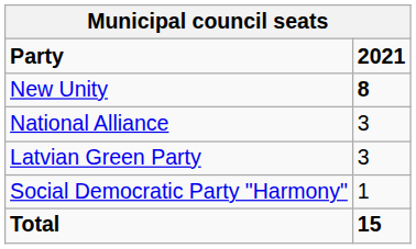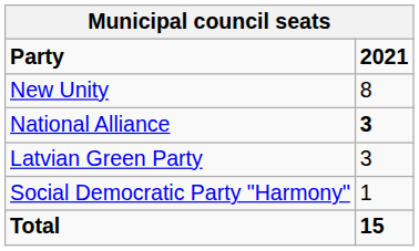New Unity | 2021: bold -> normal
National Alliance | 2021: normal -> bold
